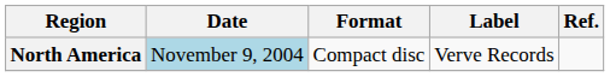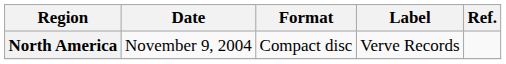North America | Date: lightblue background -> no background
